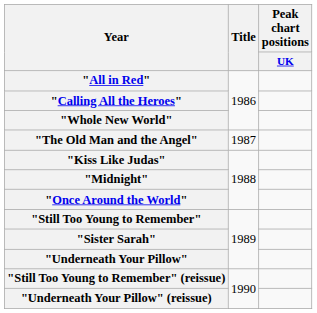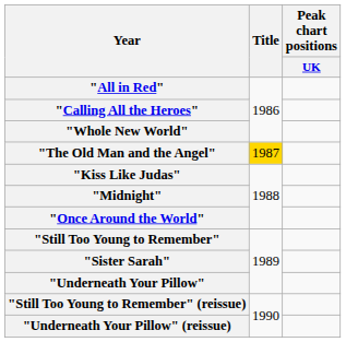"The Old Man and the Angel" | Title: no background -> gold background
